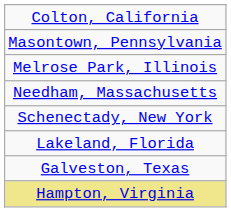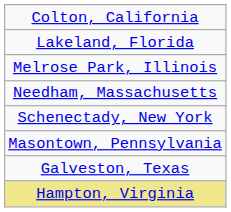row 2 | column 1: Masontown, Pennsylvania -> Lakeland, Florida
row 6 | column 1: Lakeland, Florida -> Masontown, Pennsylvania
